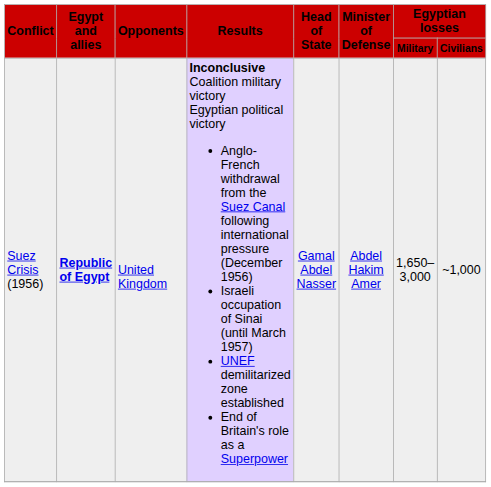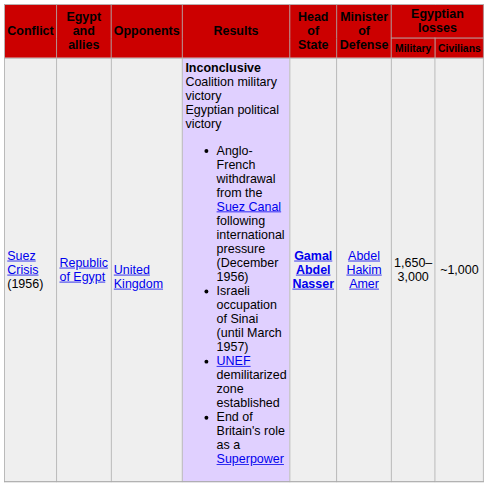Suez Crisis (1956) | Egypt and allies: bold -> normal
Suez Crisis (1956) | Head of State: normal -> bold
